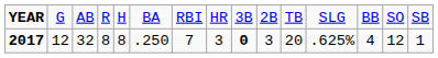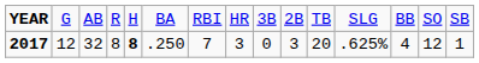2017 | column 5: normal -> bold
2017 | column 9: bold -> normal
